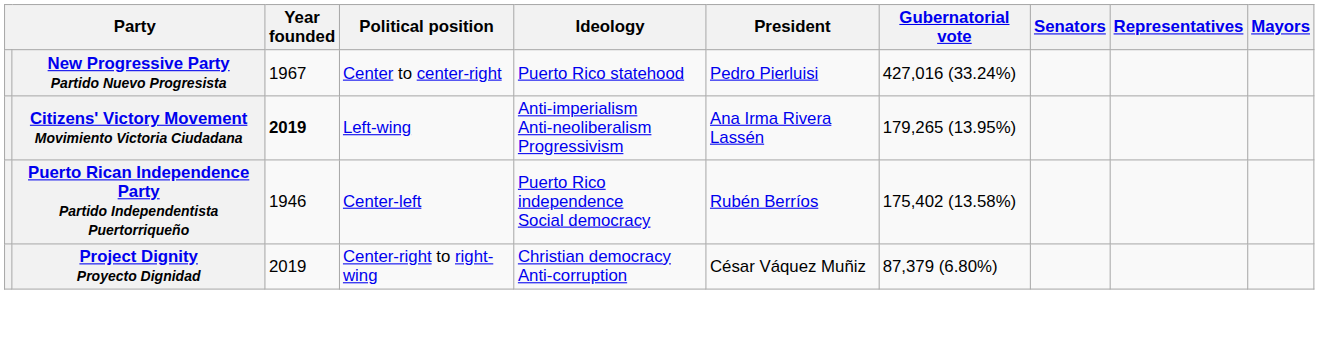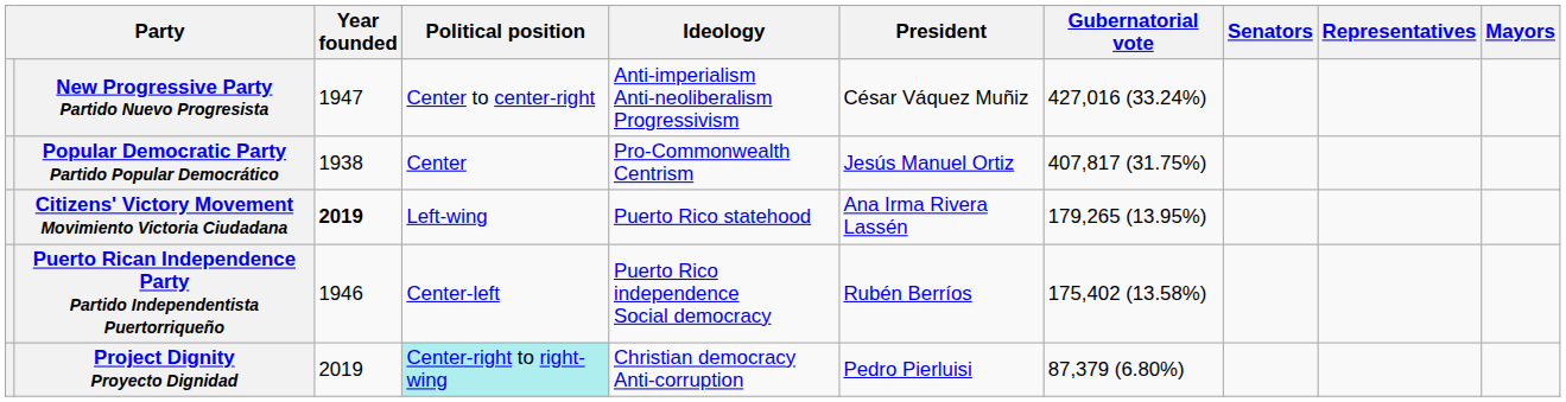New Progressive Party Partido Nuevo Progresista | Year founded: 1967 -> 1947
New Progressive Party Partido Nuevo Progresista | Ideology: Puerto Rico statehood -> Anti-imperialism Anti-neoliberalism Progressivism
New Progressive Party Partido Nuevo Progresista | President: Pedro Pierluisi -> César Váquez Muñiz
+ row: Popular Democratic Party Partido Popular Democrático | 1938 | Center | Pro-Commonwealth Centrism | Jesús Manuel Ortiz | 407,817 (31.75%)
Citizens' Victory Movement Movimiento Victoria Ciudadana | Ideology: Anti-imperialism Anti-neoliberalism Progressivism -> Puerto Rico statehood
Project Dignity Proyecto Dignidad | Political position: no background -> paleturquoise background
Project Dignity Proyecto Dignidad | President: César Váquez Muñiz -> Pedro Pierluisi
